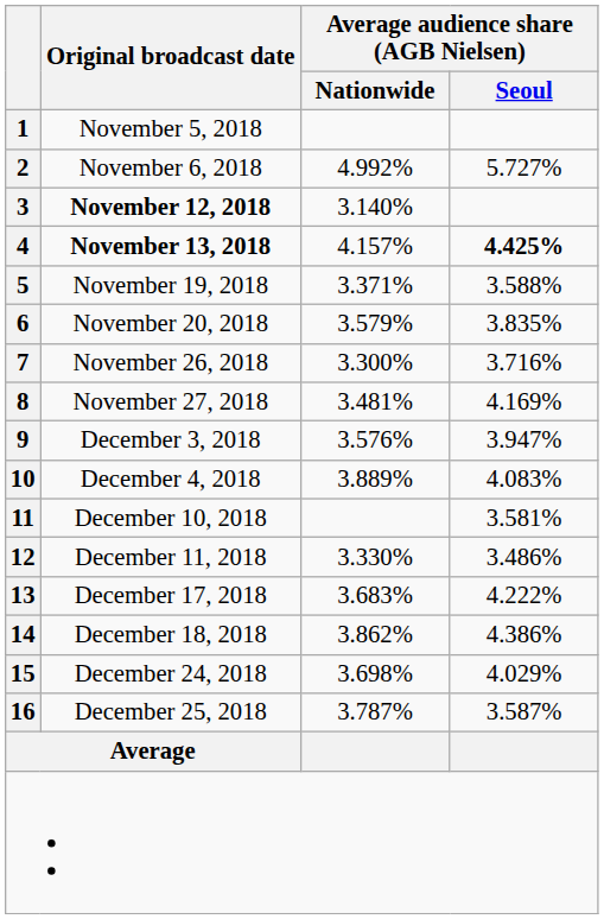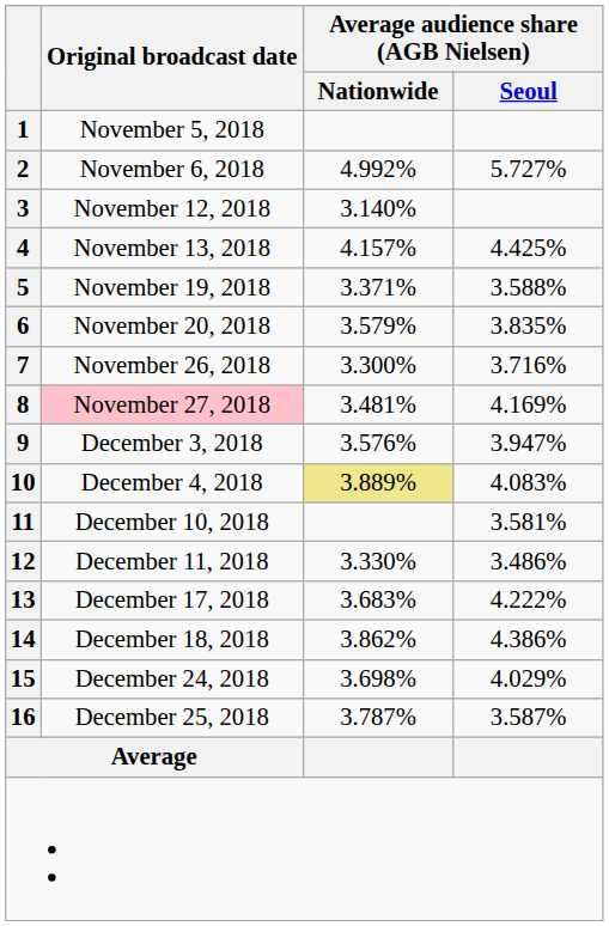3 | Original broadcast date: bold -> normal
4 | Original broadcast date: bold -> normal
4 | Average audience share (AGB Nielsen) / Seoul: bold -> normal
8 | Original broadcast date: no background -> pink background
10 | Average audience share (AGB Nielsen) / Nationwide: no background -> khaki background
